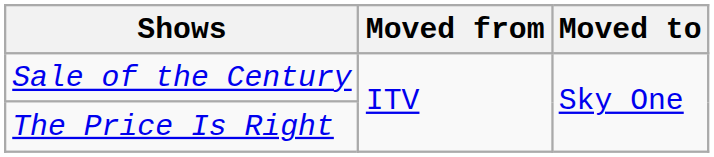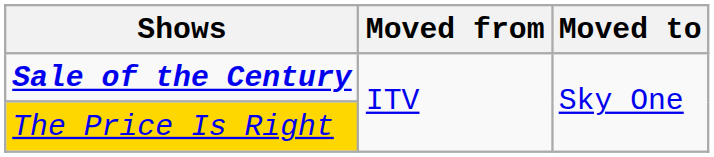Sale of the Century | Shows: normal -> bold
The Price Is Right | Shows: no background -> gold background
